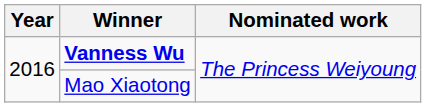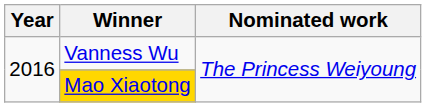Vanness Wu | Winner: bold -> normal
Mao Xiaotong | Winner: no background -> gold background
